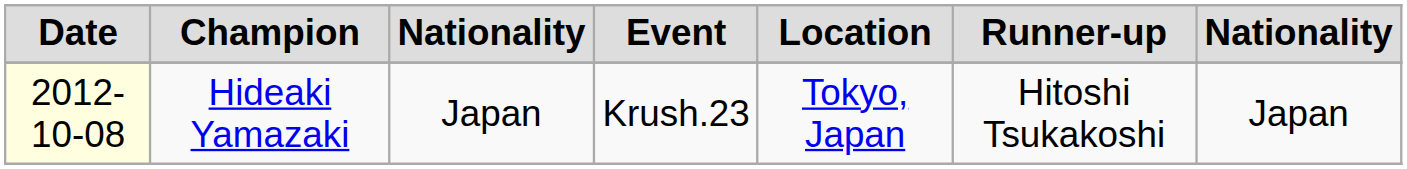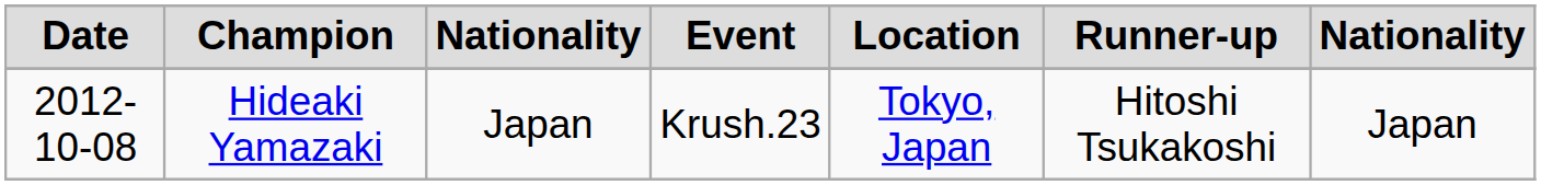Hideaki Yamazaki | Date: lightyellow background -> no background
